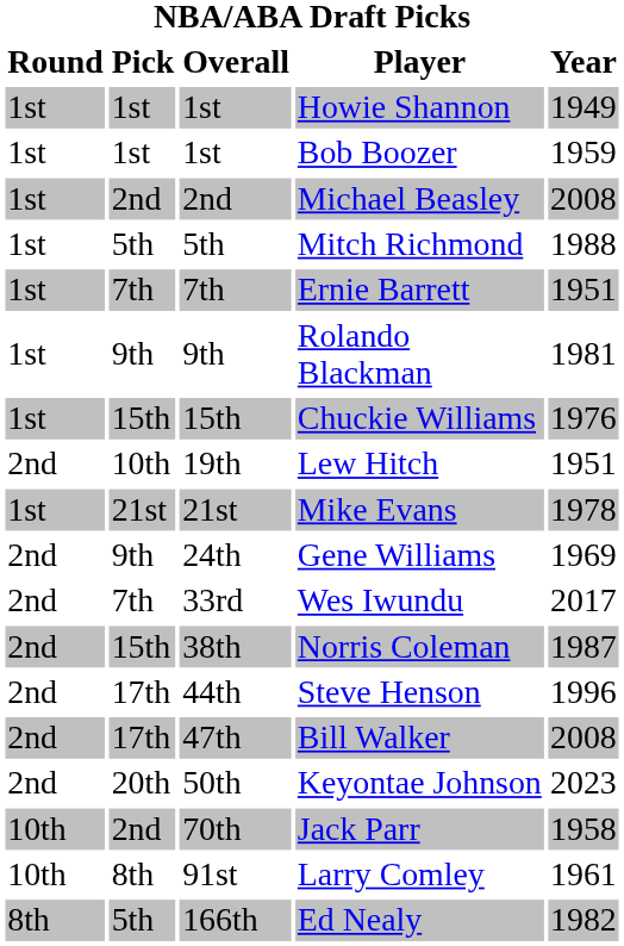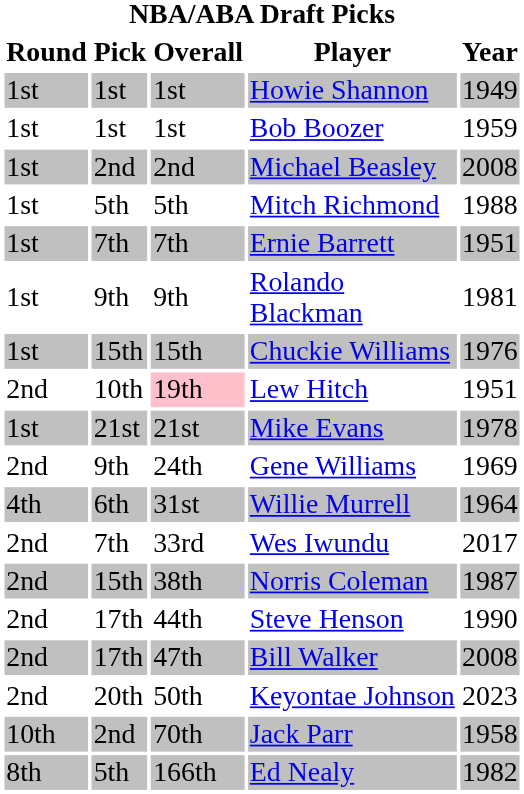Lew Hitch | Overall: no background -> pink background
+ row: 4th | 6th | 31st | Willie Murrell | 1964
Steve Henson | Year: 1996 -> 1990
- row: 10th | 8th | 91st | Larry Comley | 1961
